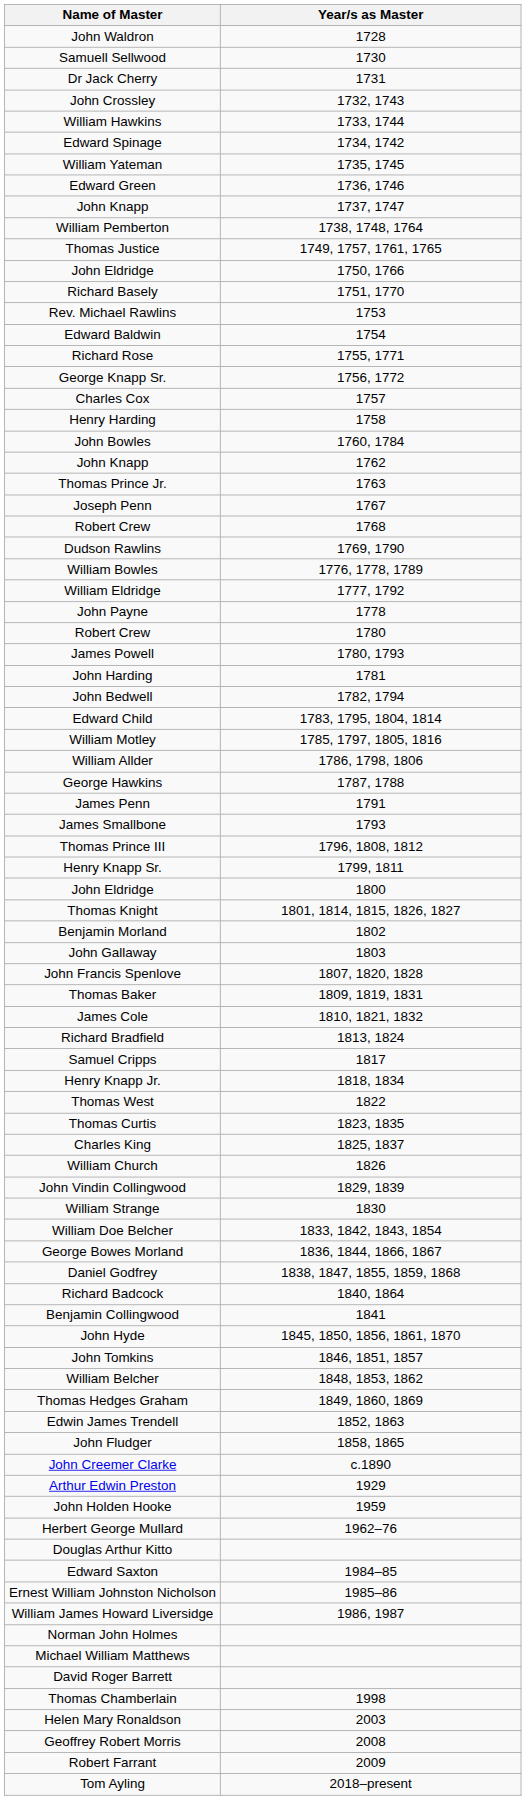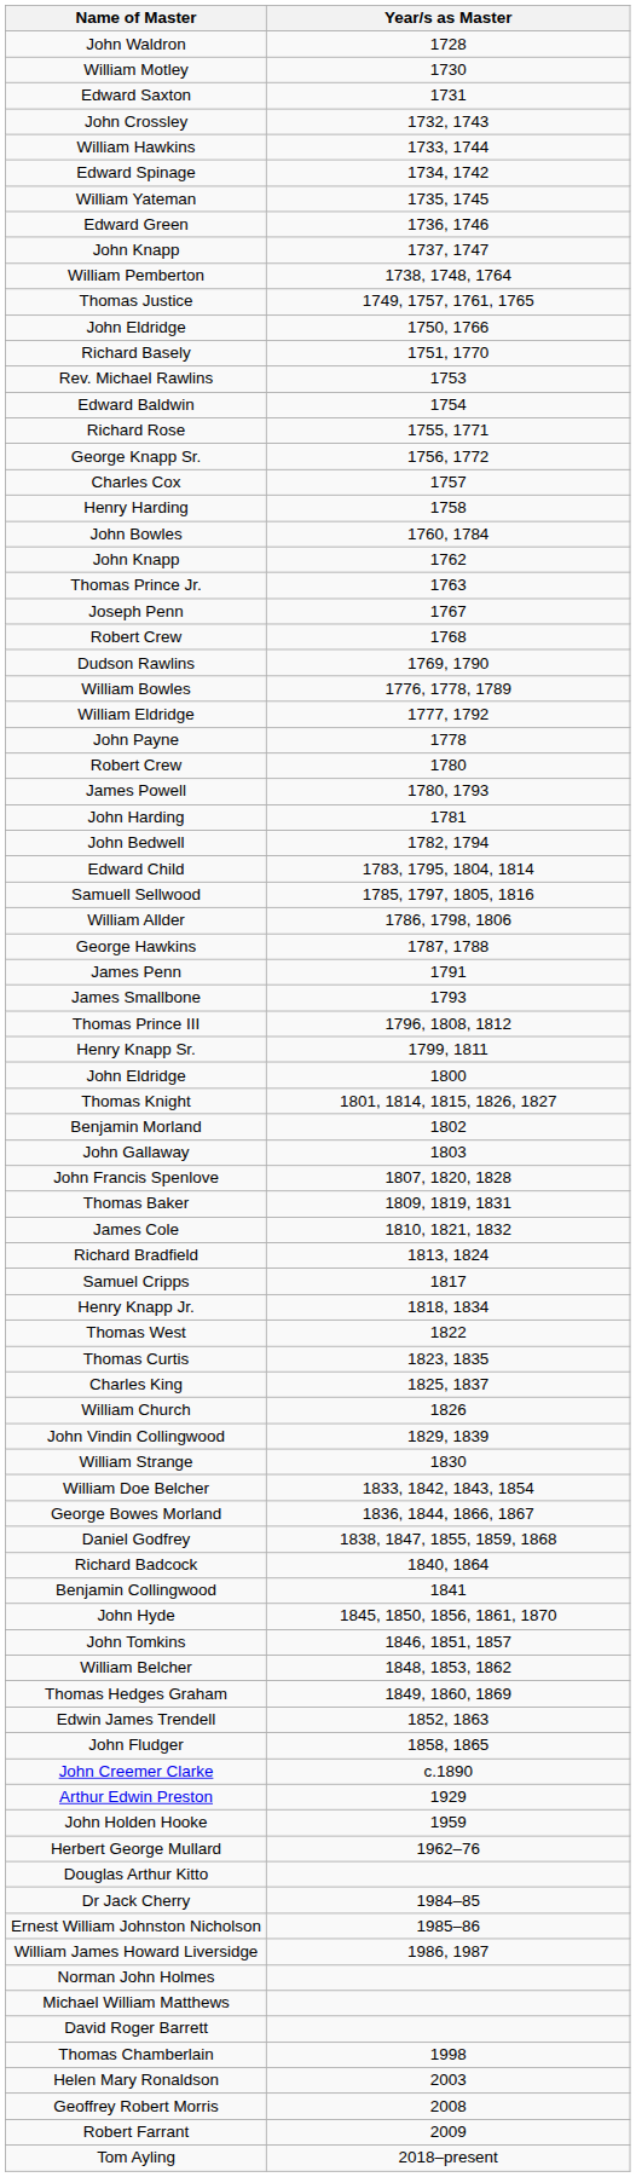row 3 | Name of Master: Samuell Sellwood -> William Motley
row 4 | Name of Master: Dr Jack Cherry -> Edward Saxton
row 35 | Name of Master: William Motley -> Samuell Sellwood
row 74 | Name of Master: Edward Saxton -> Dr Jack Cherry
